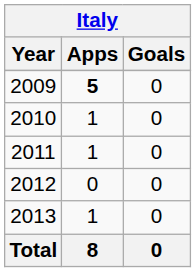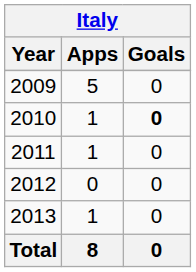2009 | Apps: bold -> normal
2010 | Goals: normal -> bold
